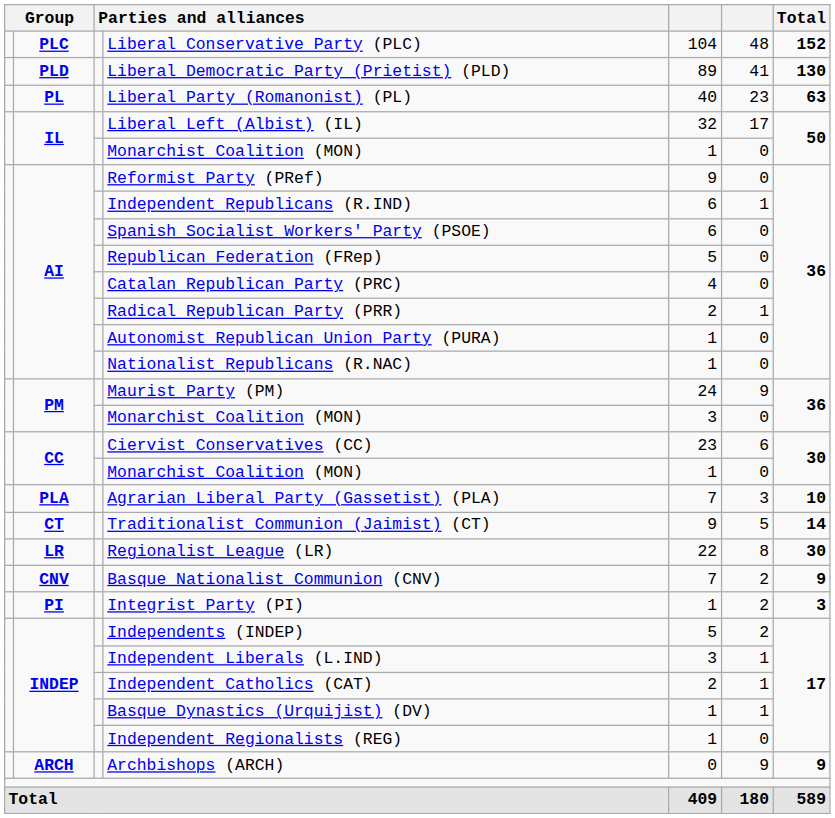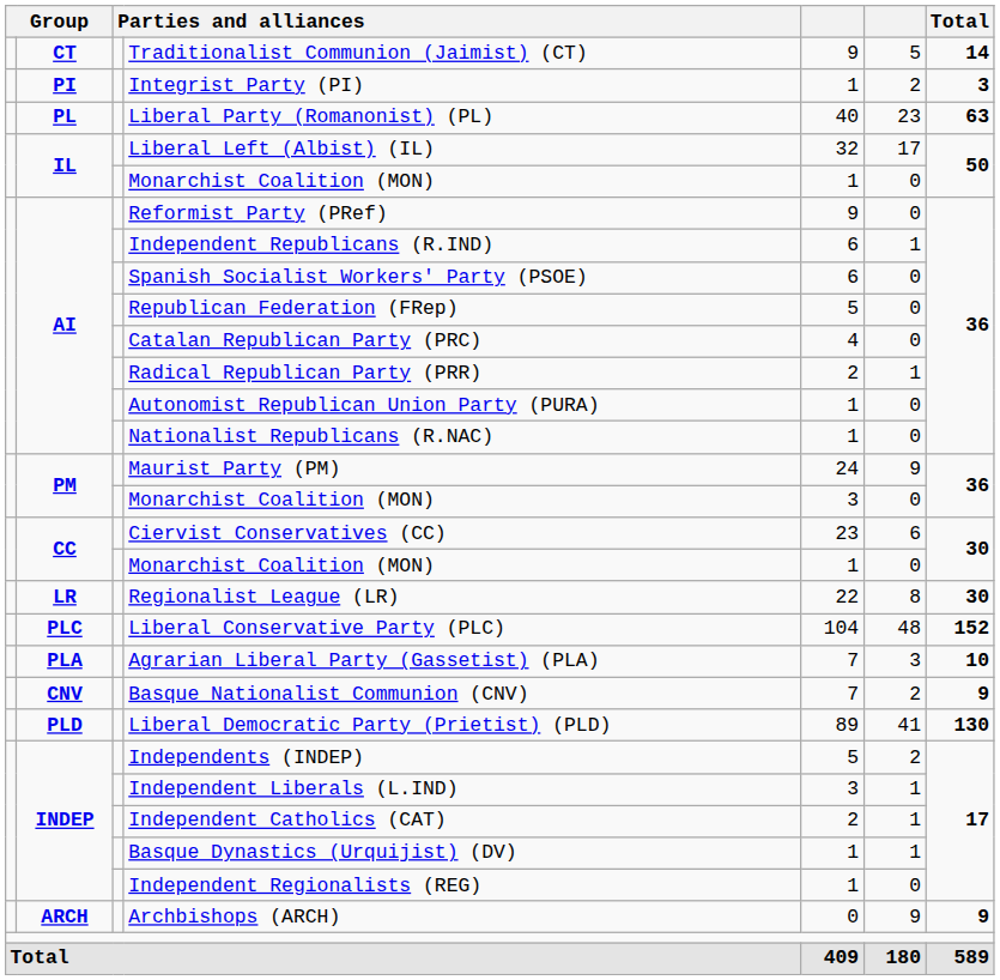rows swapped: Liberal Conservative Party (PLC) <-> Traditionalist Communion (Jaimist) (CT)
rows swapped: Liberal Democratic Party (Prietist) (PLD) <-> Integrist Party (PI)
rows swapped: Regionalist League (LR) <-> Agrarian Liberal Party (Gassetist) (PLA)
